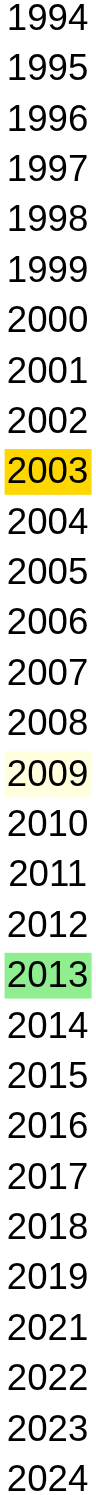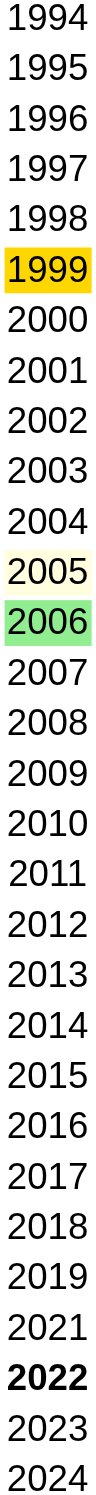1999 | column 1: no background -> gold background
2003 | column 1: gold background -> no background
2005 | column 1: no background -> lightyellow background
2006 | column 1: no background -> lightgreen background
2009 | column 1: lightyellow background -> no background
2013 | column 1: lightgreen background -> no background
2022 | column 1: normal -> bold
